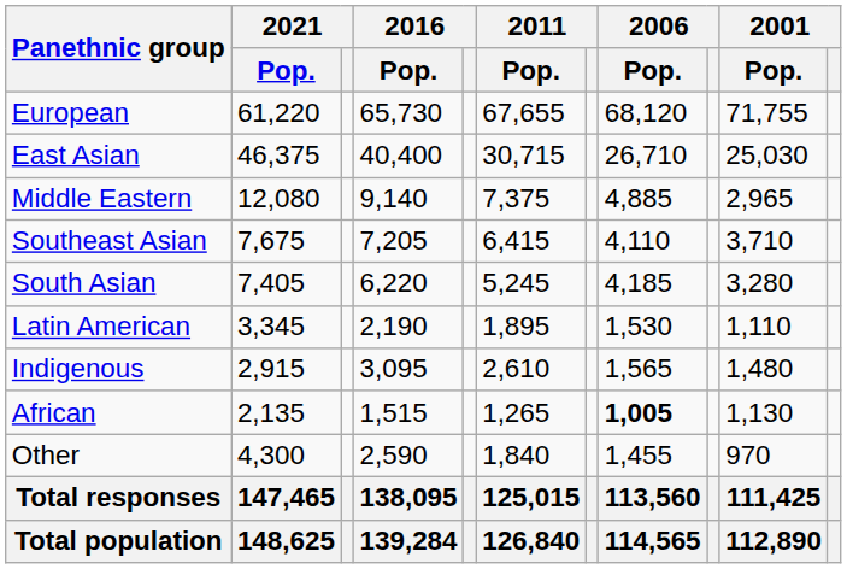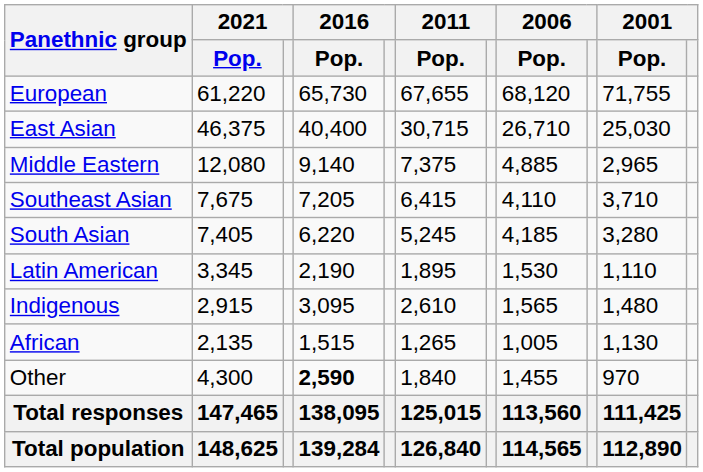African | 2006 / Pop.: bold -> normal
Other | 2016 / Pop.: normal -> bold
